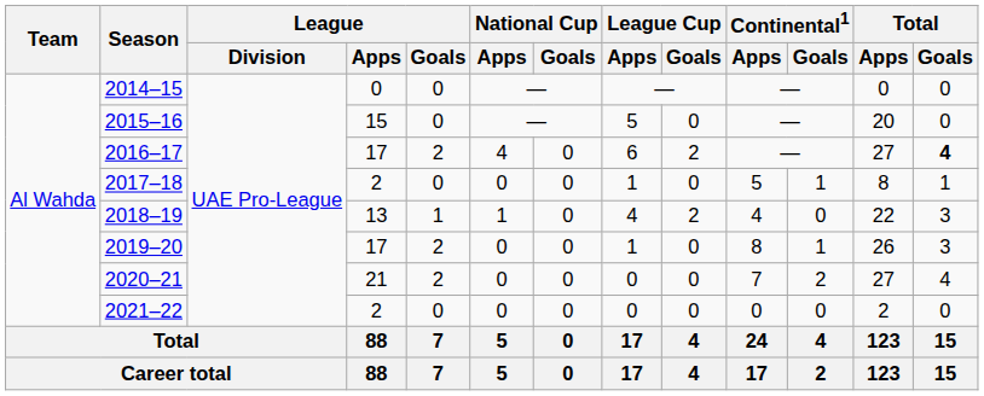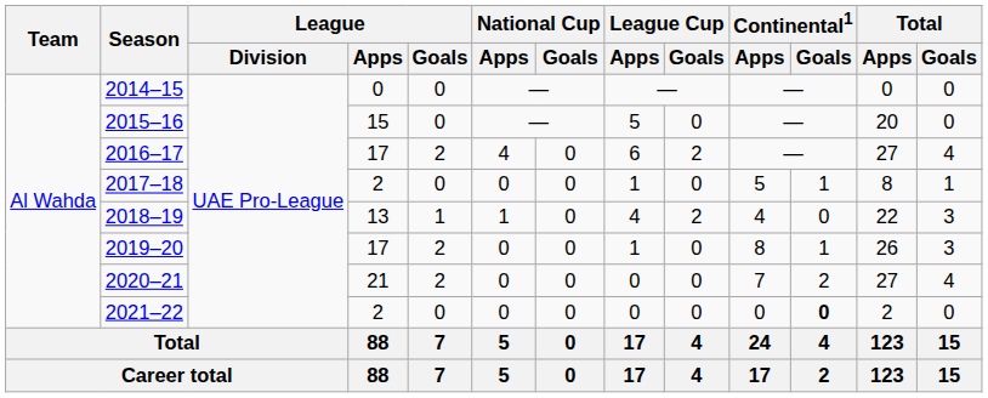2016–17 | Total / Goals: bold -> normal
2021–22 | Continental1 / Goals: normal -> bold
